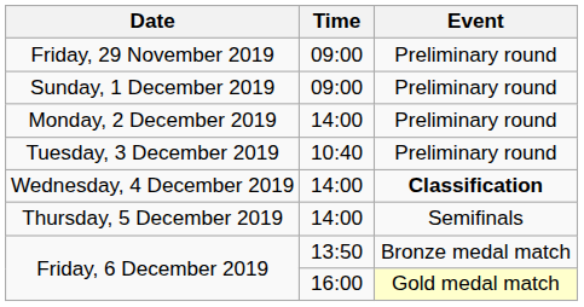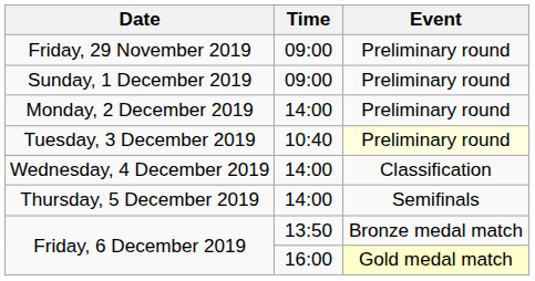Tuesday, 3 December 2019 | Event: no background -> lightyellow background
Wednesday, 4 December 2019 | Event: bold -> normal
